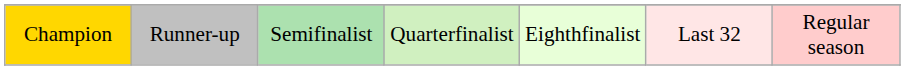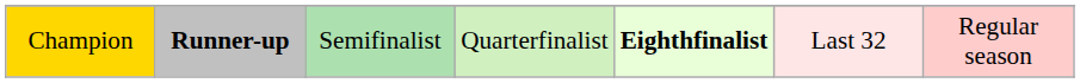Champion | column 2: normal -> bold
Champion | column 5: normal -> bold
